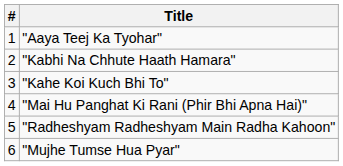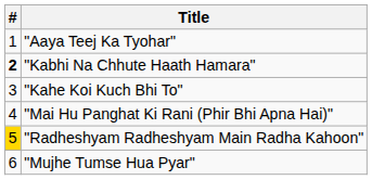"Kabhi Na Chhute Haath Hamara" | #: normal -> bold
"Radheshyam Radheshyam Main Radha Kahoon" | #: no background -> gold background
